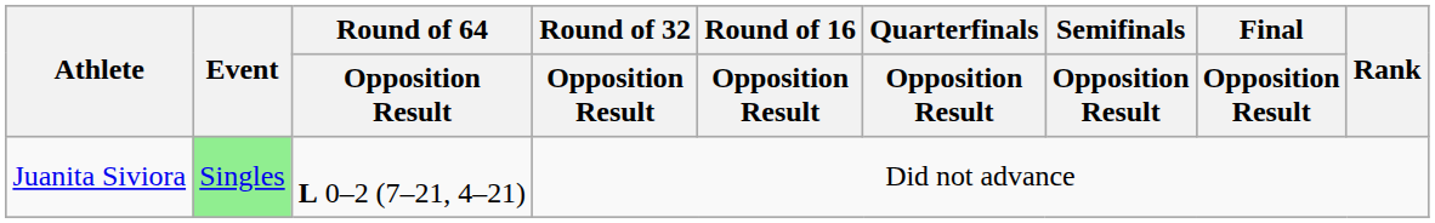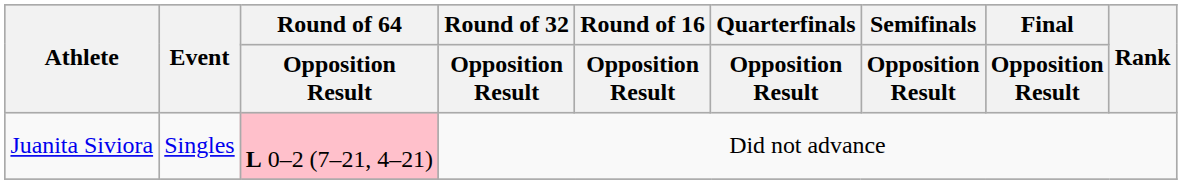Juanita Siviora | Event: lightgreen background -> no background
Juanita Siviora | Round of 64 / Opposition Result: no background -> pink background
